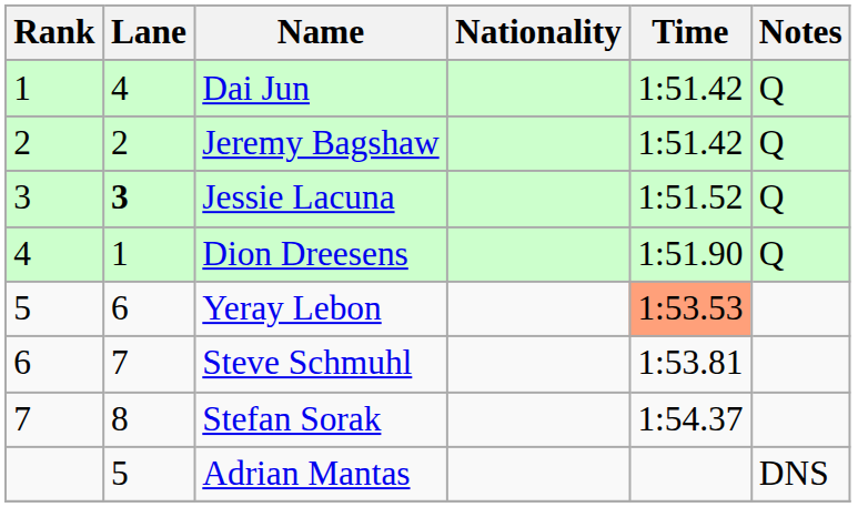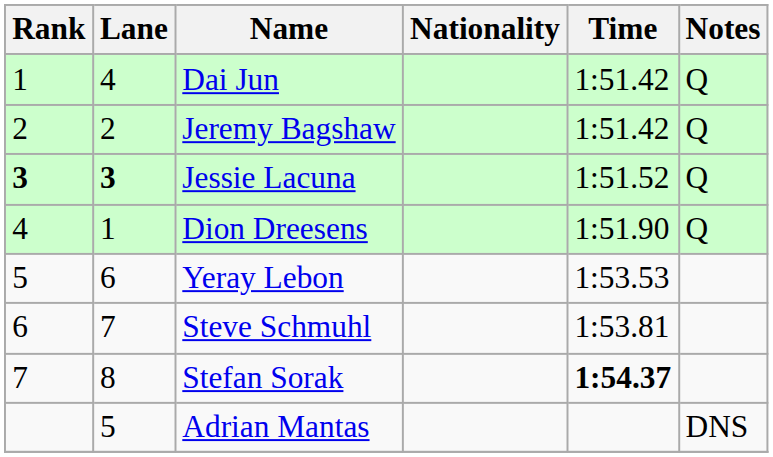Jessie Lacuna | Rank: normal -> bold
Yeray Lebon | Time: lightsalmon background -> no background
Stefan Sorak | Time: normal -> bold
